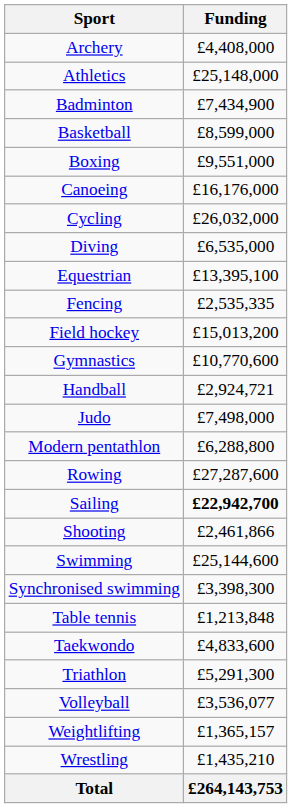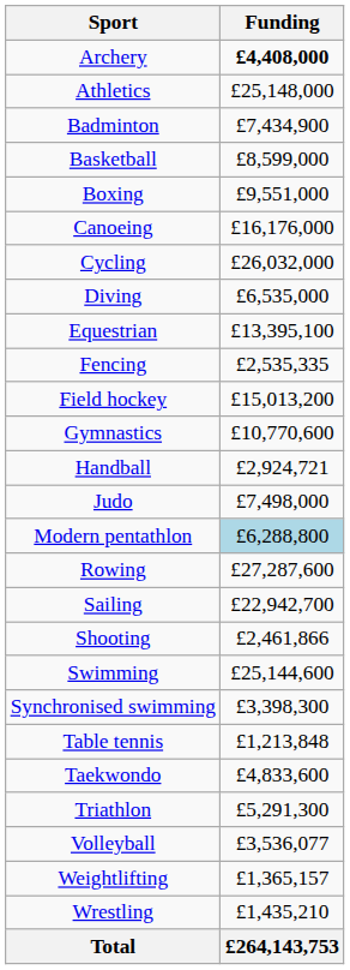Archery | Funding: normal -> bold
Modern pentathlon | Funding: no background -> lightblue background
Sailing | Funding: bold -> normal
